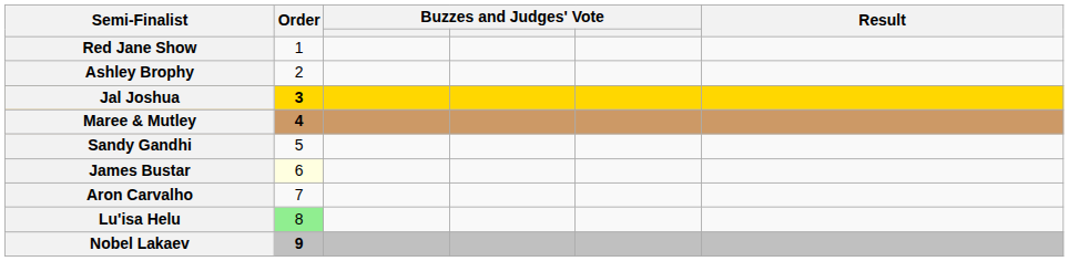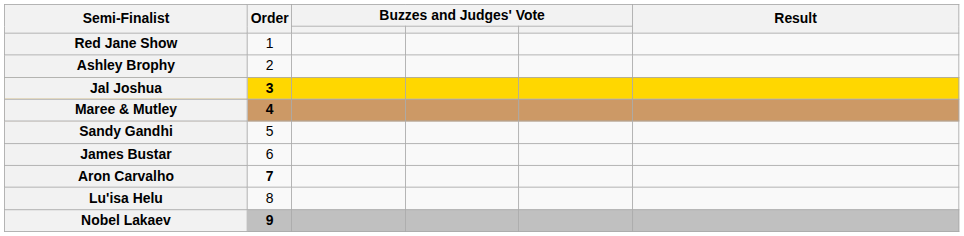James Bustar | Order: lightyellow background -> no background
Aron Carvalho | Order: normal -> bold
Lu'isa Helu | Order: lightgreen background -> no background
